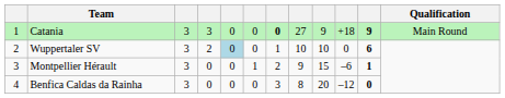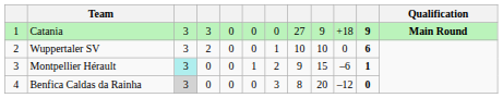Catania | column 7: bold -> normal
Catania | Qualification: normal -> bold
Wuppertaler SV | column 5: lightblue background -> no background
Montpellier Hérault | column 3: no background -> paleturquoise background
Benfica Caldas da Rainha | column 3: no background -> lightgrey background
